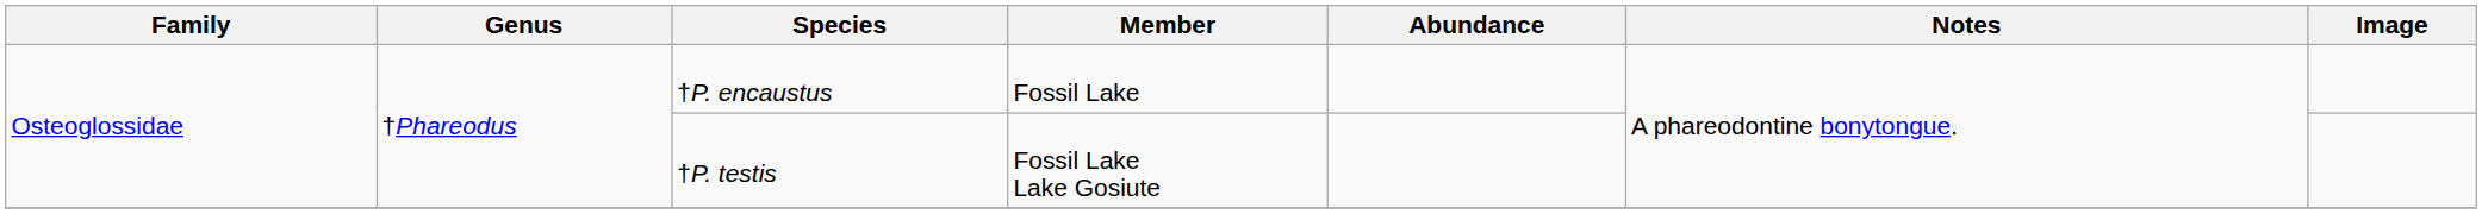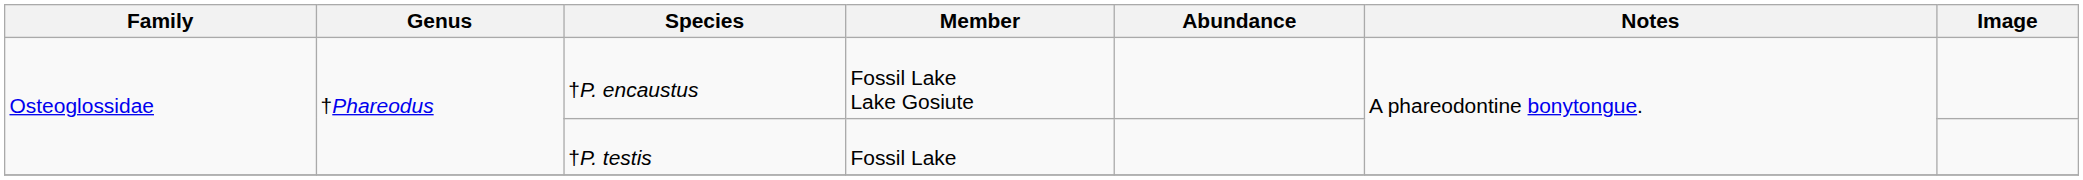†P. encaustus | Member: Fossil Lake -> Fossil Lake Lake Gosiute
†P. testis | Member: Fossil Lake Lake Gosiute -> Fossil Lake
